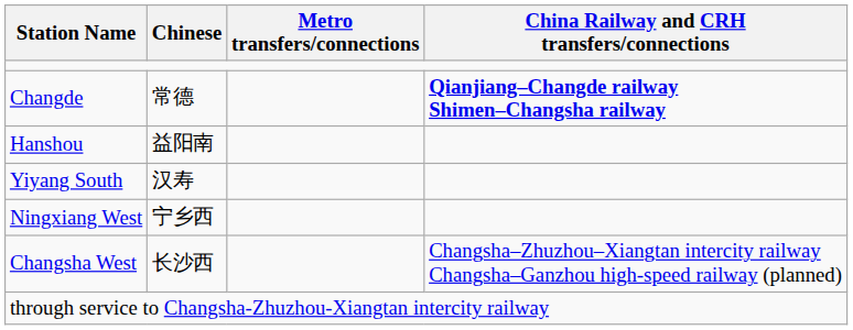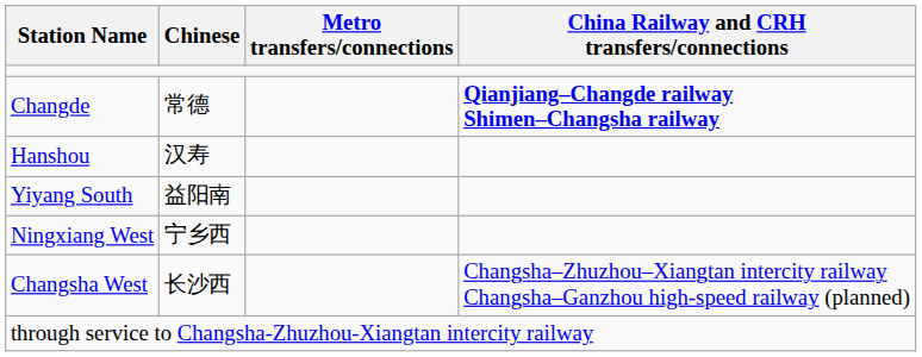Hanshou | Chinese: 益阳南 -> 汉寿
Yiyang South | Chinese: 汉寿 -> 益阳南
